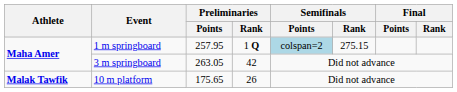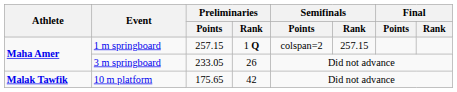1 m springboard | Preliminaries / Points: 257.95 -> 257.15
1 m springboard | Semifinals / Points: lightblue background -> no background
1 m springboard | Semifinals / Rank: 275.15 -> 257.15
3 m springboard | Preliminaries / Points: 263.05 -> 233.05
3 m springboard | Preliminaries / Rank: 42 -> 26
10 m platform | Preliminaries / Rank: 26 -> 42
